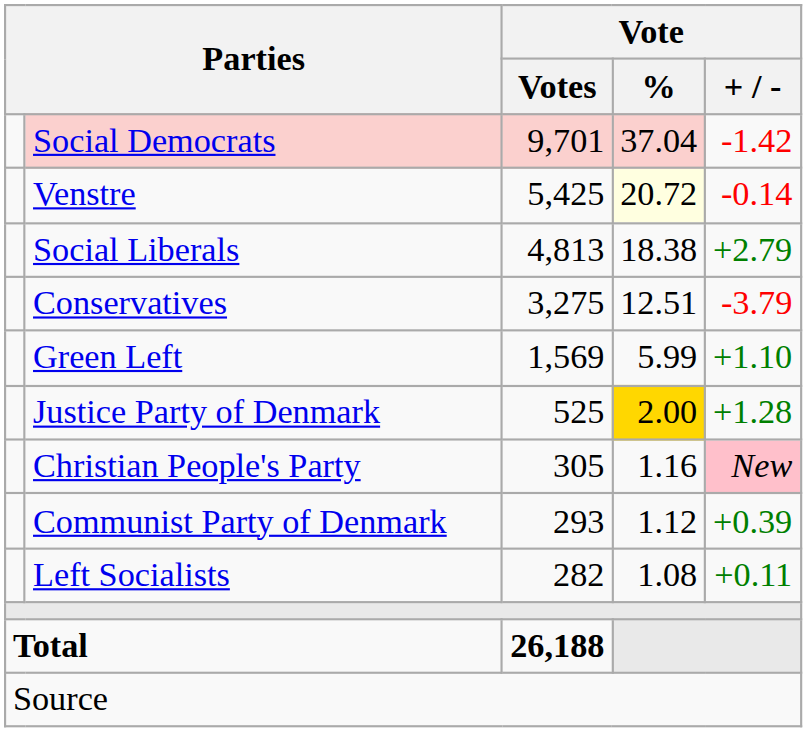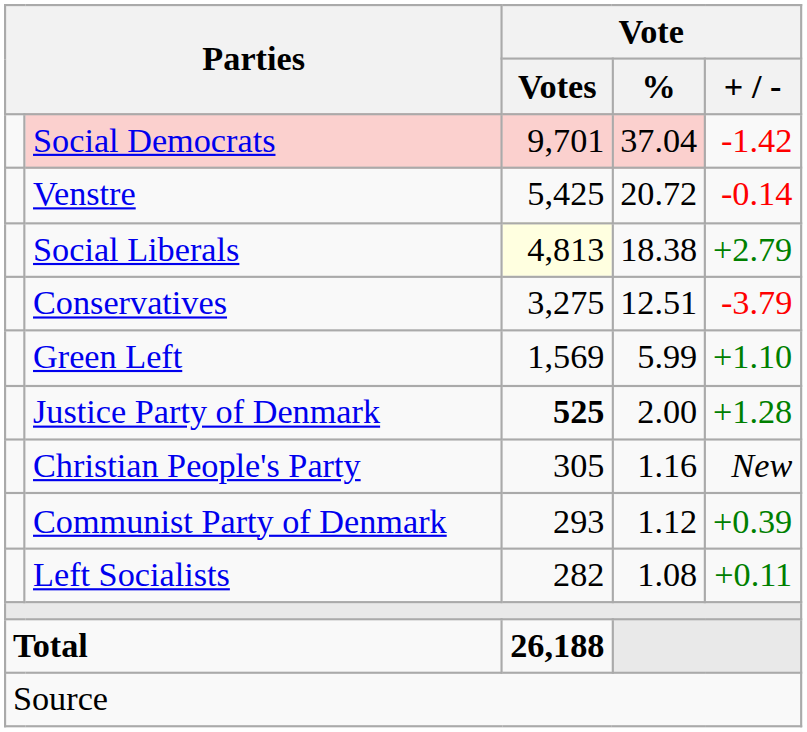Venstre | Vote / %: lightyellow background -> no background
Social Liberals | Vote / Votes: no background -> lightyellow background
Justice Party of Denmark | Vote / Votes: normal -> bold
Justice Party of Denmark | Vote / %: gold background -> no background
Christian People's Party | Vote / + / -: pink background -> no background
